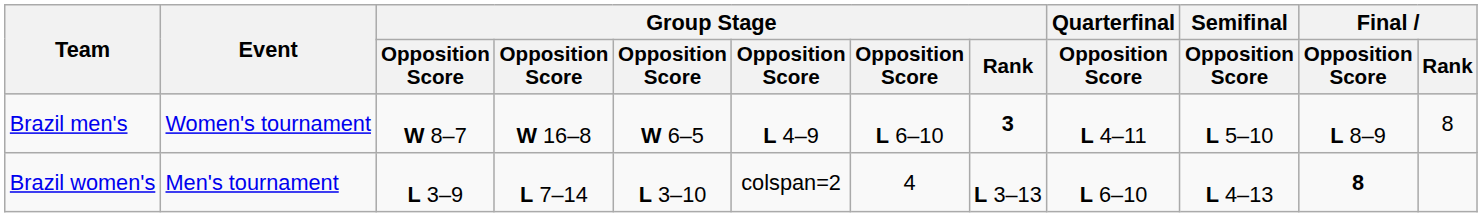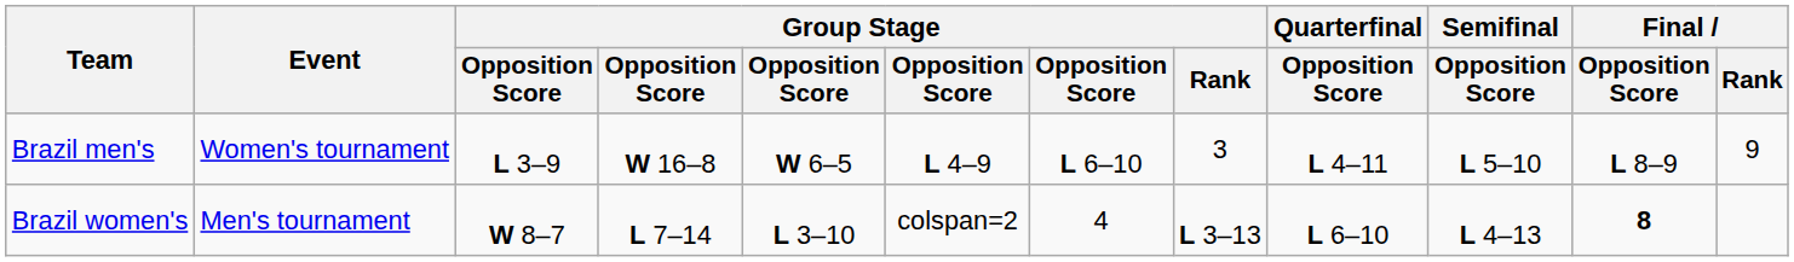Brazil men's | column 3: W 8–7 -> L 3–9
Brazil men's | Group Stage / Rank: bold -> normal
Brazil men's | Final / Rank: 8 -> 9
Brazil women's | column 3: L 3–9 -> W 8–7
